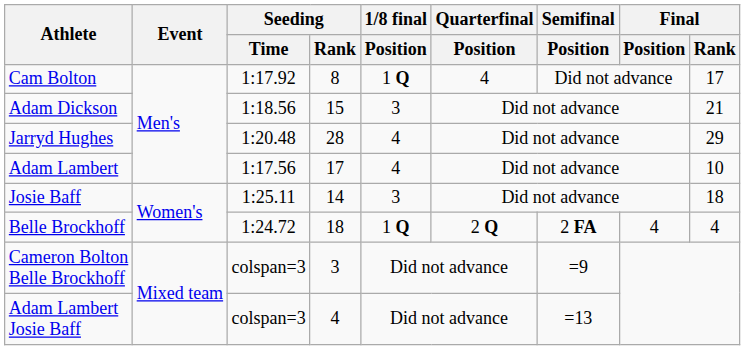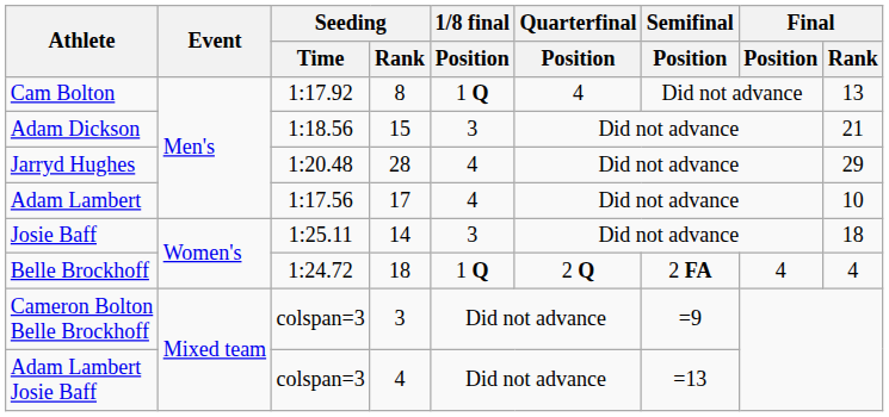Cam Bolton | Final / Rank: 17 -> 13
